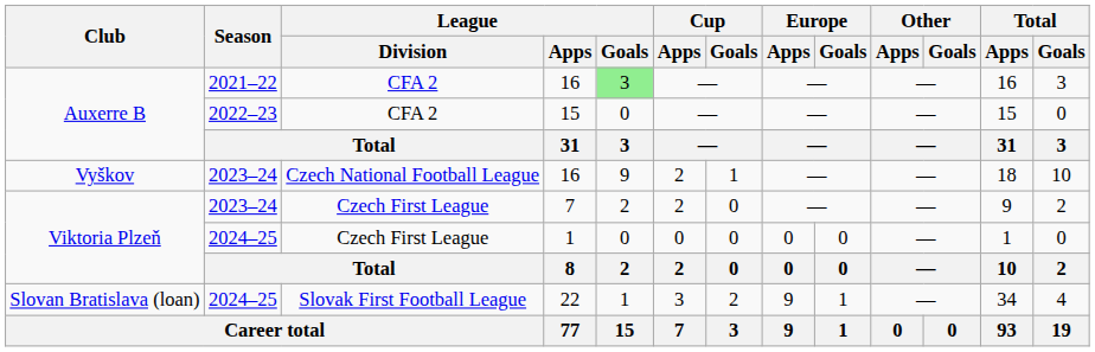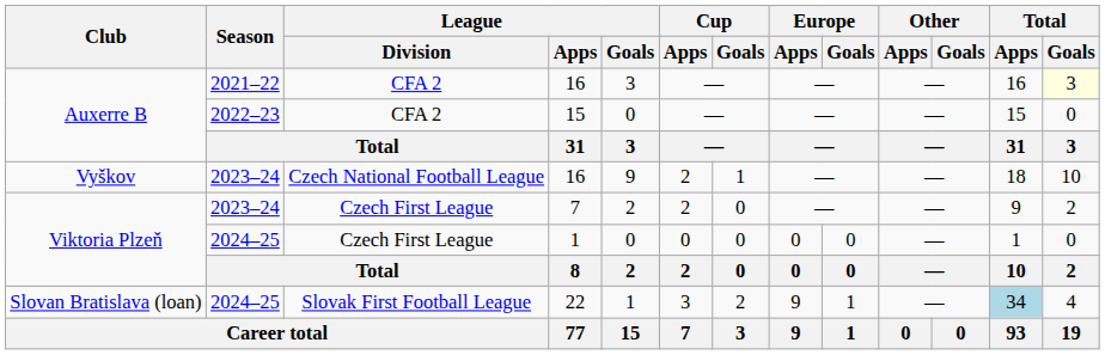Auxerre B / 16 | League / Goals: lightgreen background -> no background
Auxerre B / 16 | Total / Goals: no background -> lightyellow background
22 | Total / Apps: no background -> lightblue background
